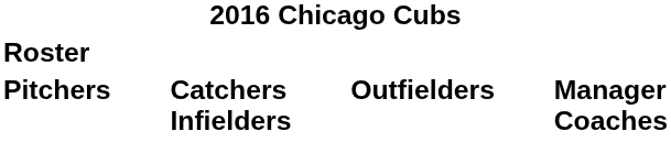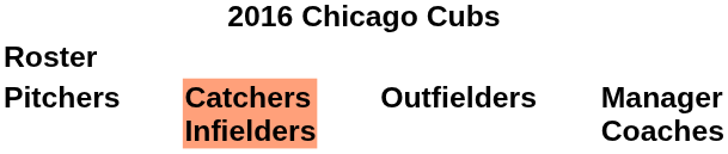Pitchers | column 2: no background -> lightsalmon background
